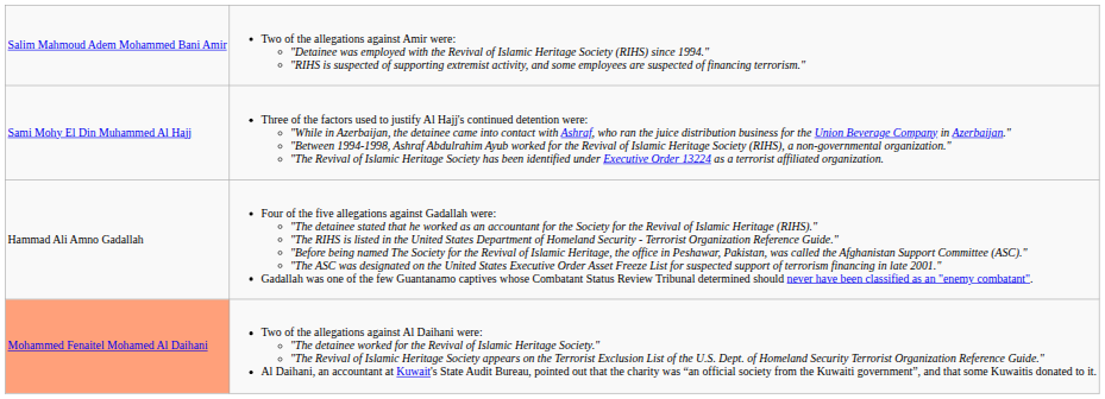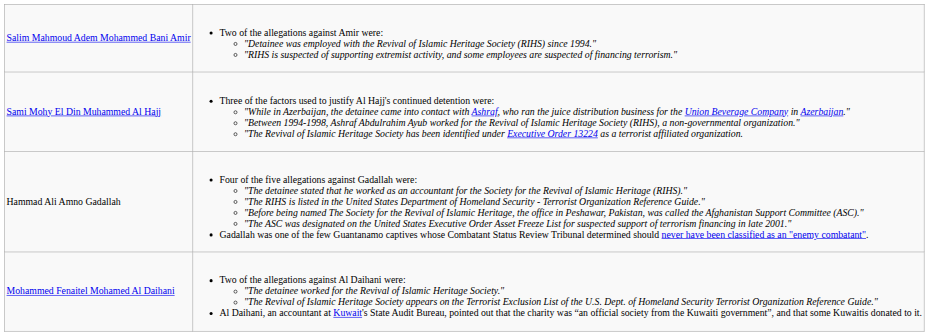Mohammed Fenaitel Mohamed Al Daihani | column 1: lightsalmon background -> no background
